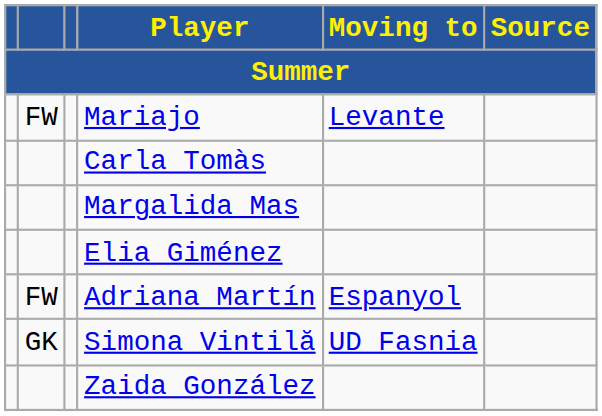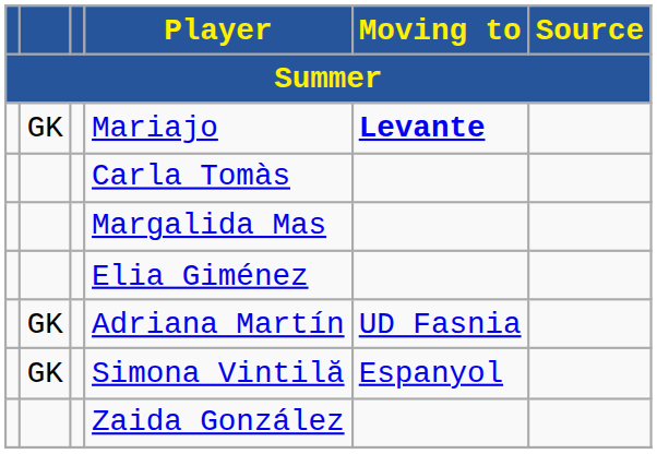Mariajo | column 2: FW -> GK
Mariajo | Moving to: normal -> bold
Adriana Martín | column 2: FW -> GK
Adriana Martín | Moving to: Espanyol -> UD Fasnia
Simona Vintilă | Moving to: UD Fasnia -> Espanyol
